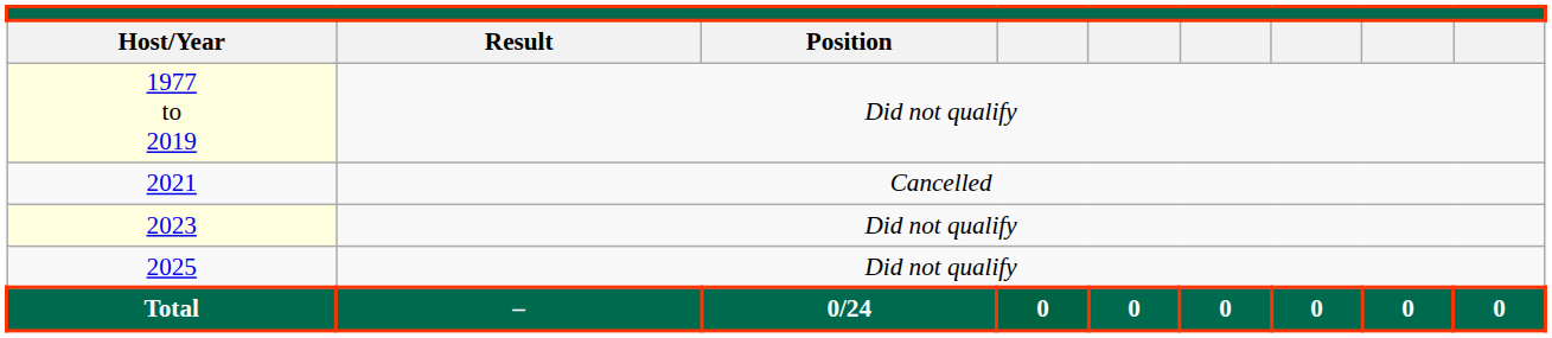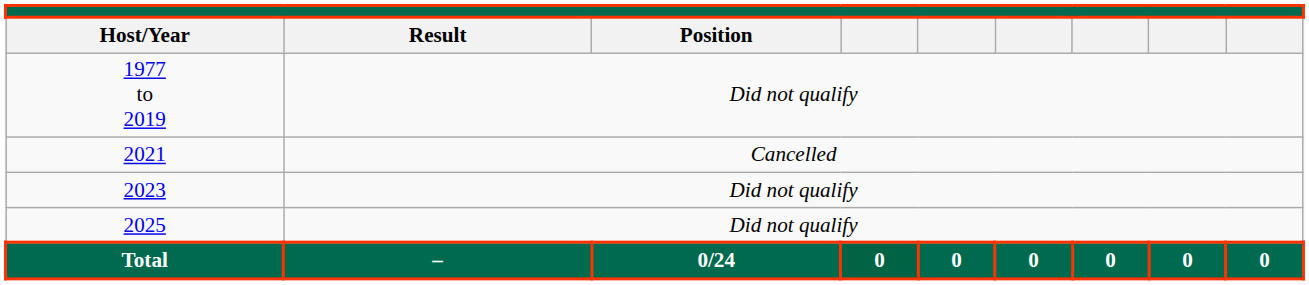1977 to 2019 | Host/Year: lightyellow background -> no background
2023 | Host/Year: lightyellow background -> no background
